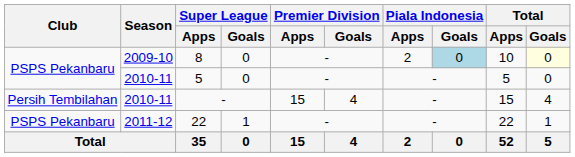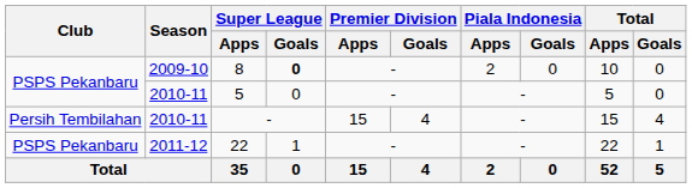8 | Super League / Goals: normal -> bold
8 | Piala Indonesia / Goals: lightblue background -> no background
8 | Total / Goals: lightyellow background -> no background
